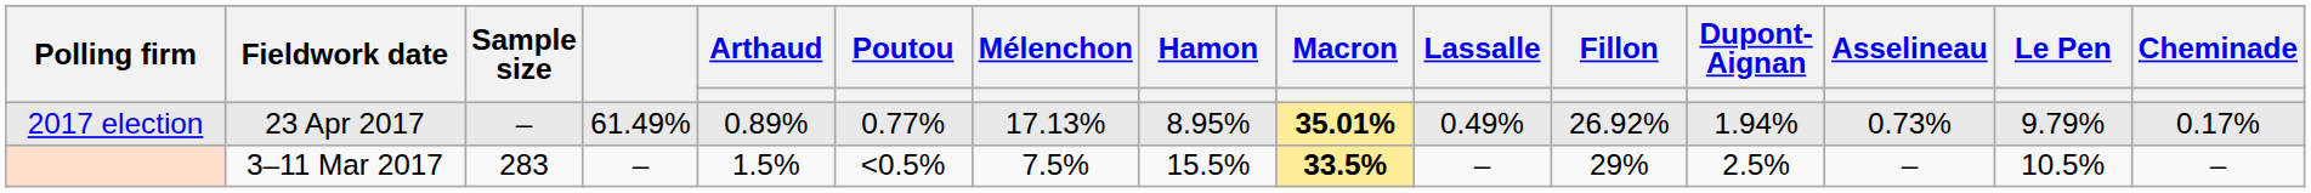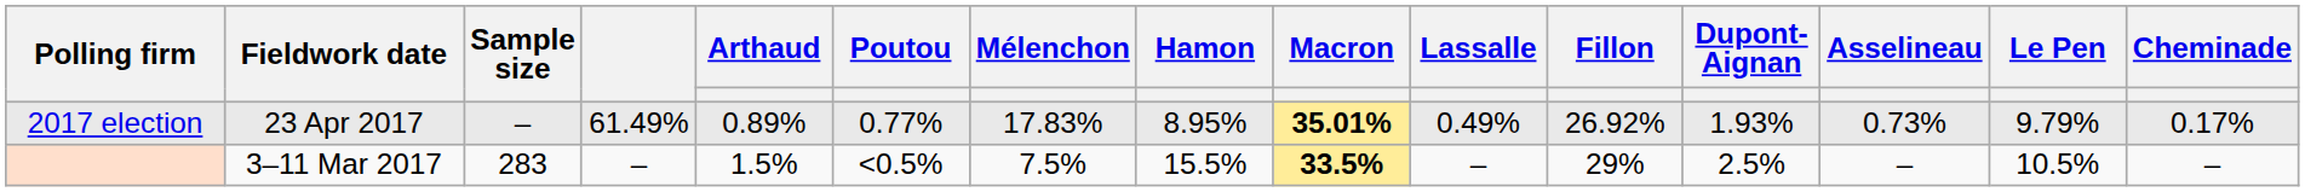2017 election | Mélenchon: 17.13% -> 17.83%
2017 election | Dupont-Aignan: 1.94% -> 1.93%
